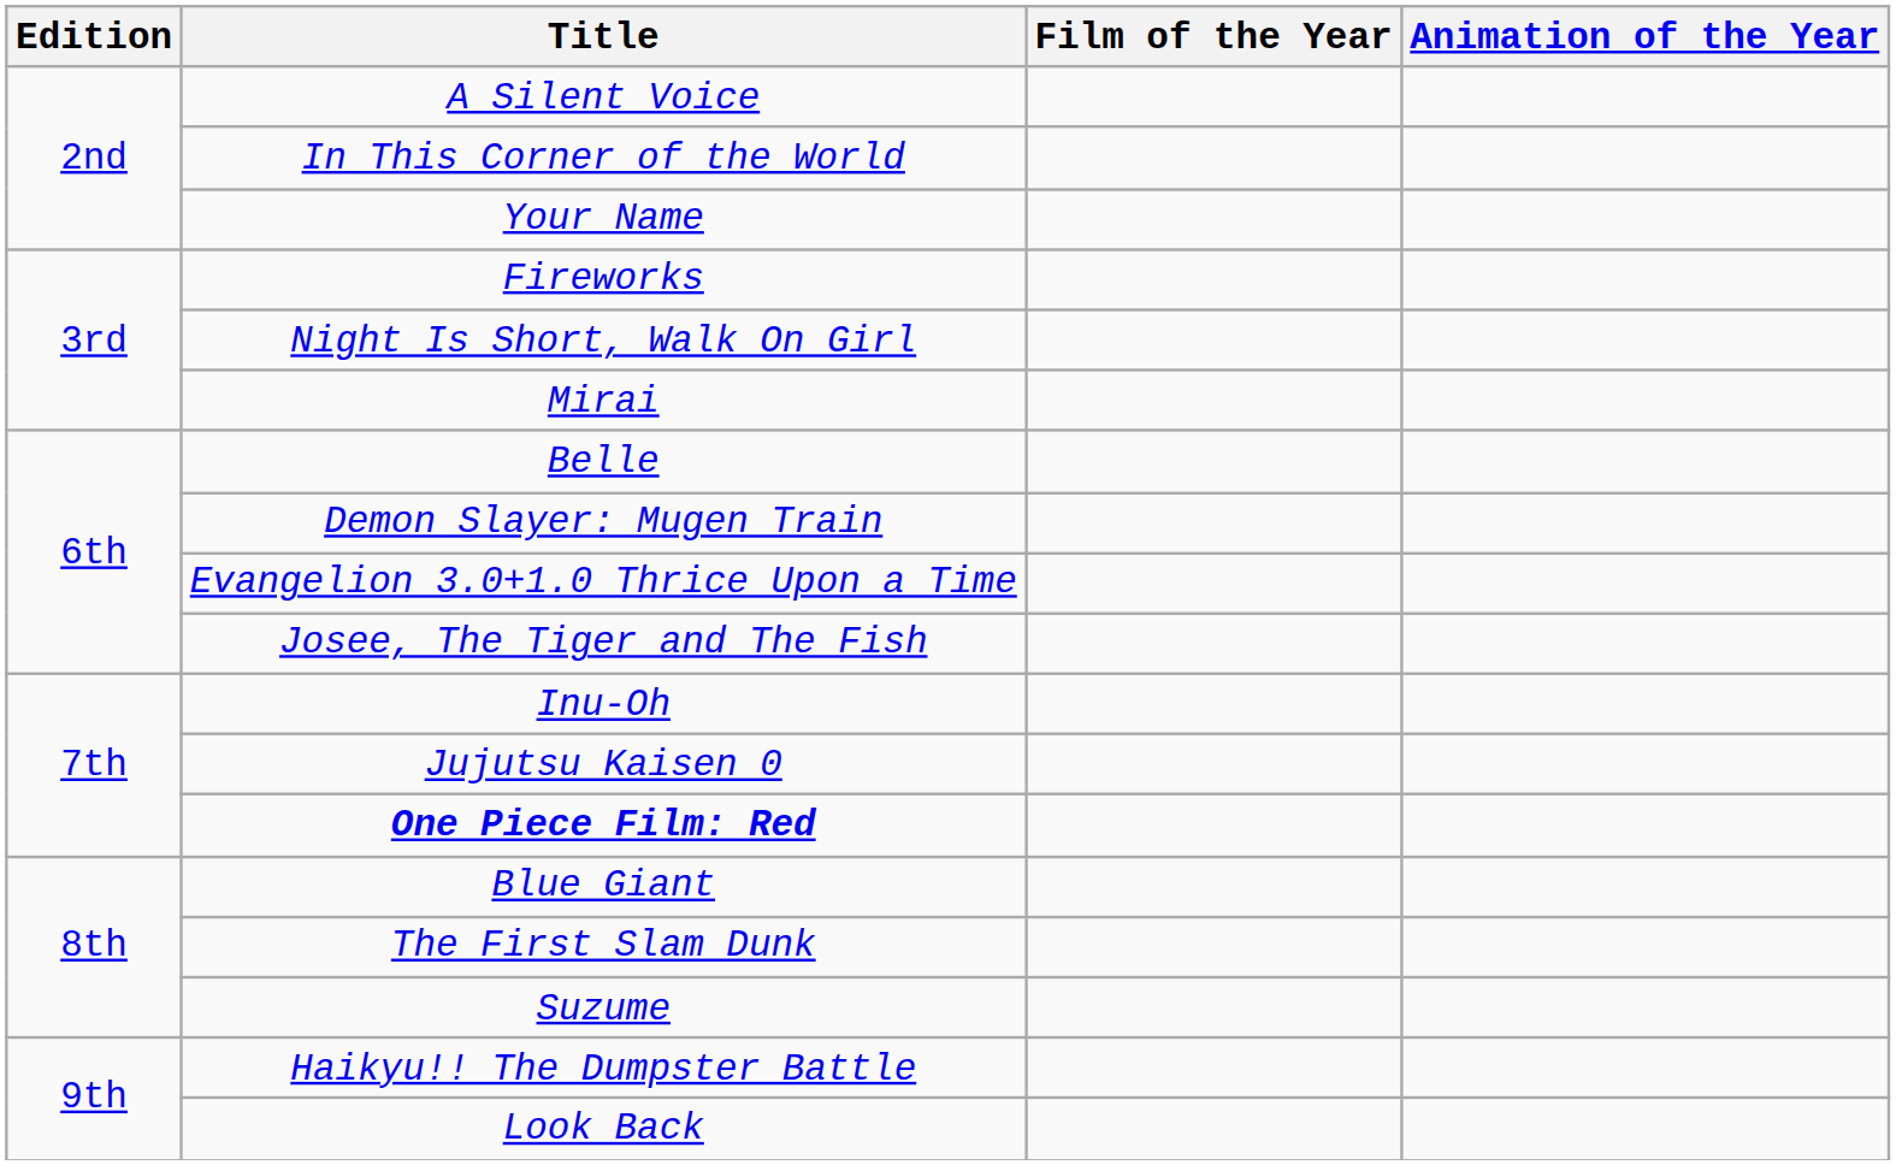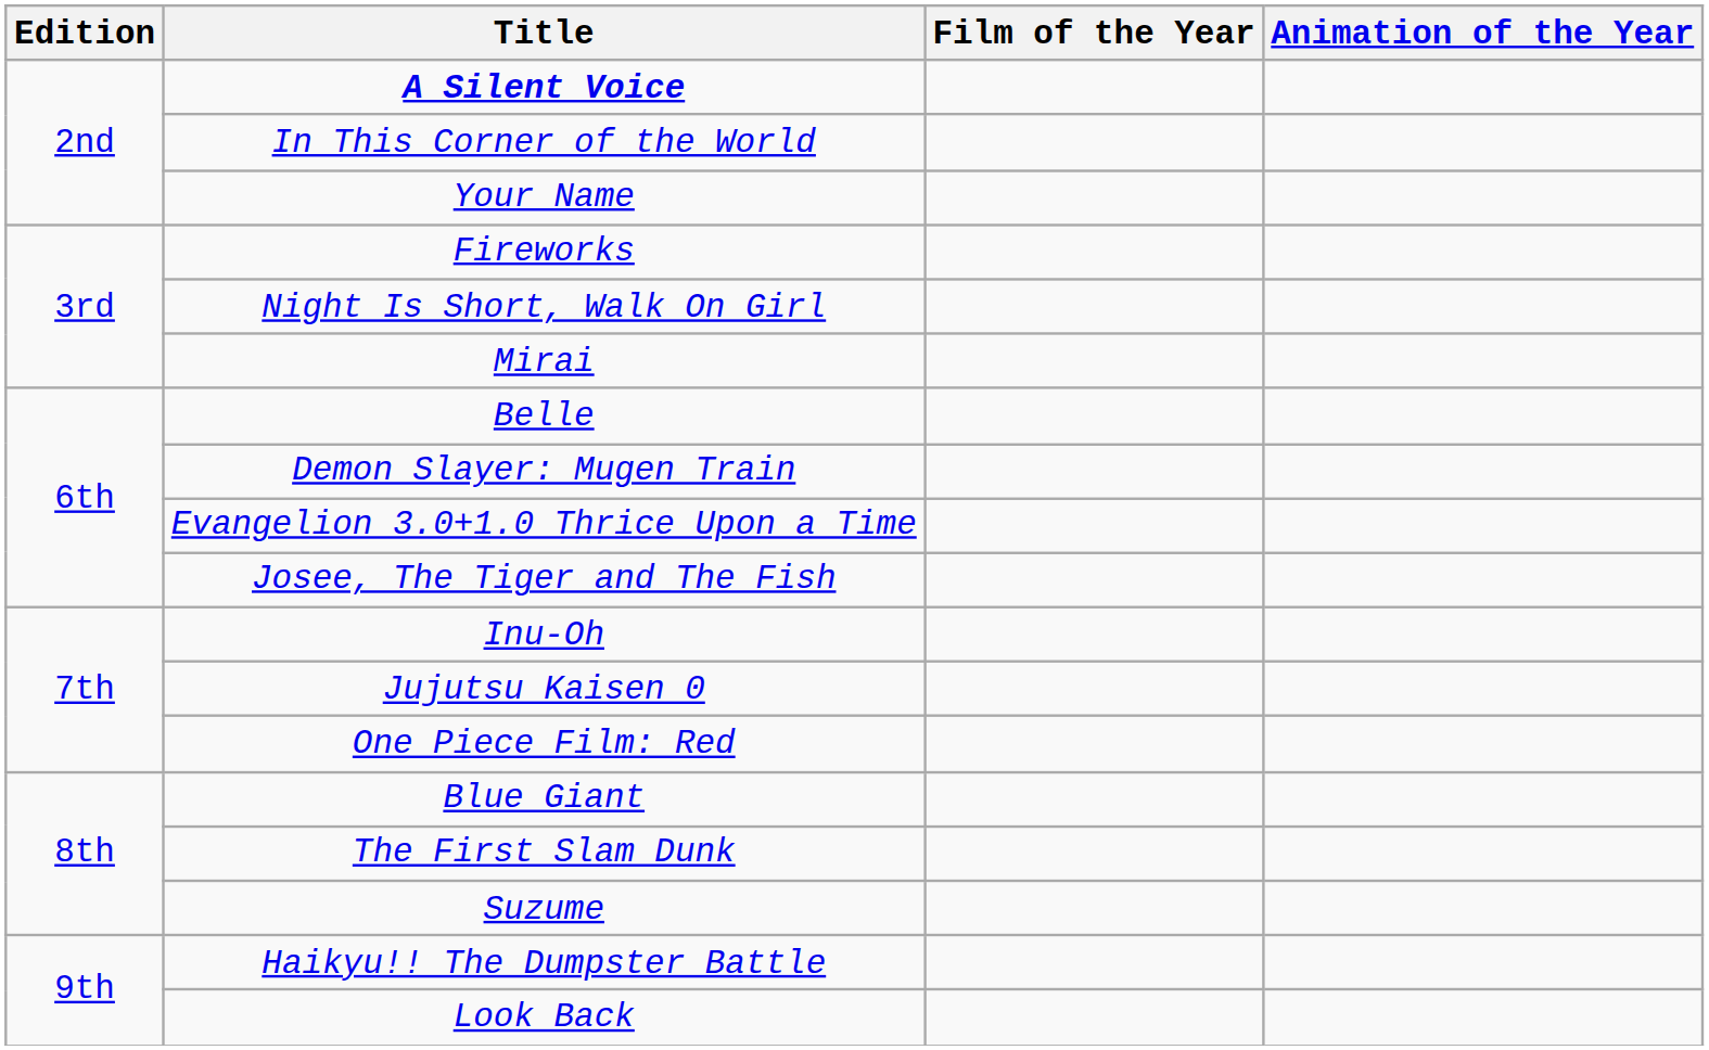A Silent Voice | Title: normal -> bold
One Piece Film: Red | Title: bold -> normal
